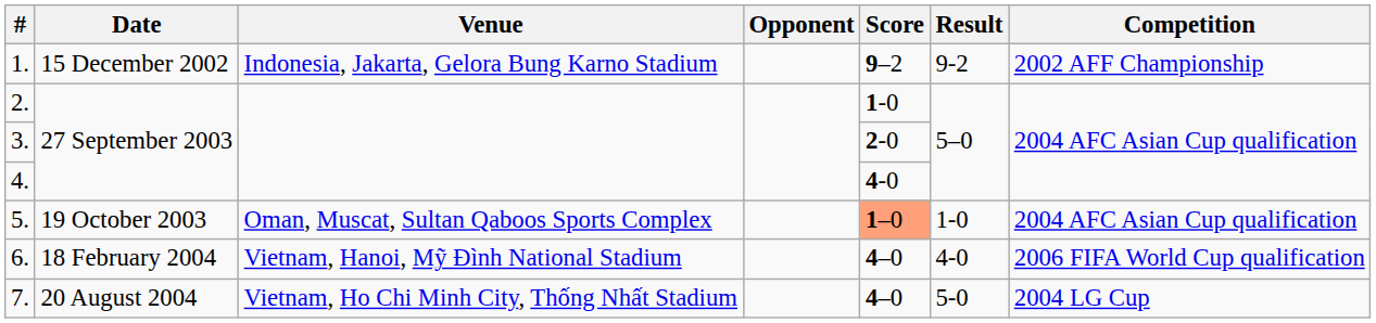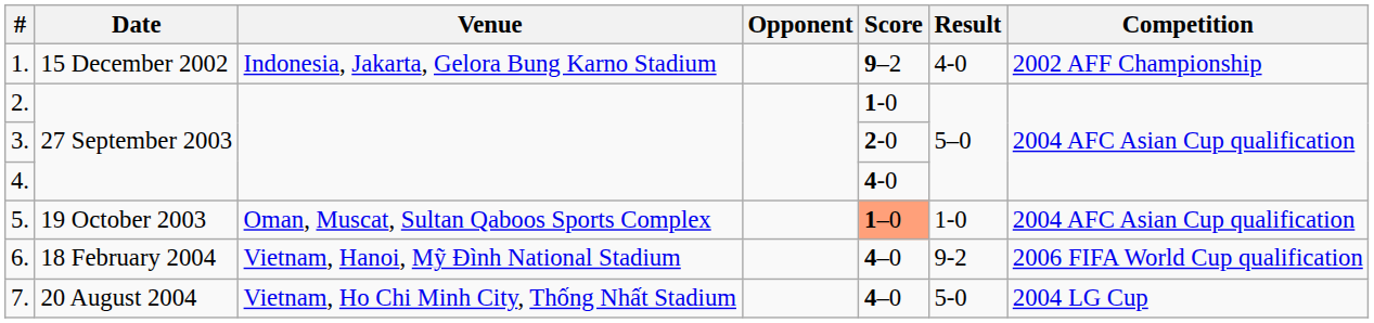1. | Result: 9-2 -> 4-0
6. | Result: 4-0 -> 9-2
